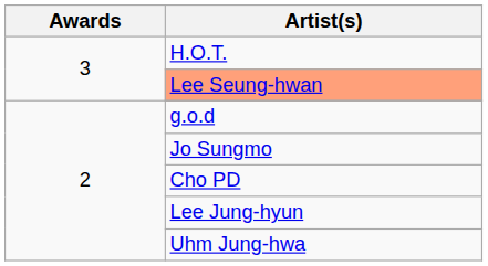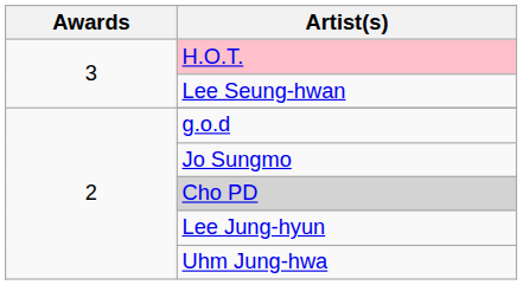H.O.T. | Artist(s): no background -> pink background
Lee Seung-hwan | Artist(s): lightsalmon background -> no background
Cho PD | Artist(s): no background -> lightgrey background
